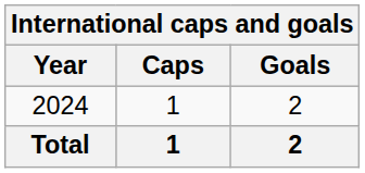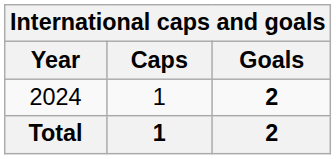2024 | Goals: normal -> bold
